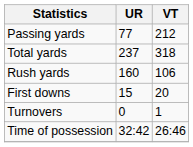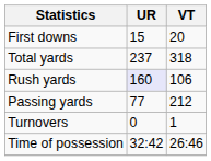rows swapped: First downs <-> Passing yards
Rush yards | UR: no background -> lavender background
